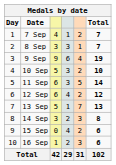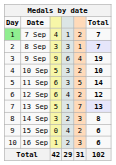7 Sep | Day: no background -> lightgreen background
8 Sep | Total: no background -> lavender background
13 Sep | Total: no background -> lavender background
